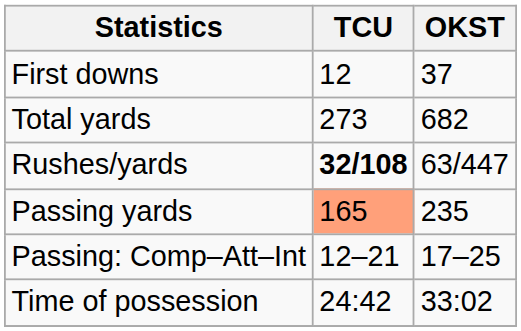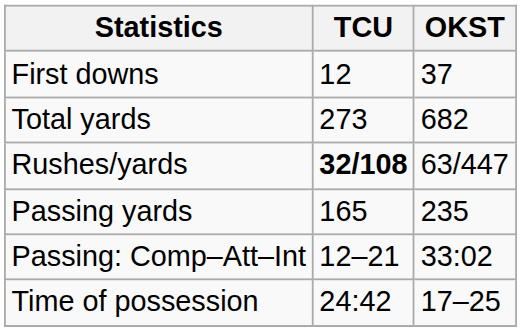Passing yards | TCU: lightsalmon background -> no background
Passing: Comp–Att–Int | OKST: 17–25 -> 33:02
Time of possession | OKST: 33:02 -> 17–25
